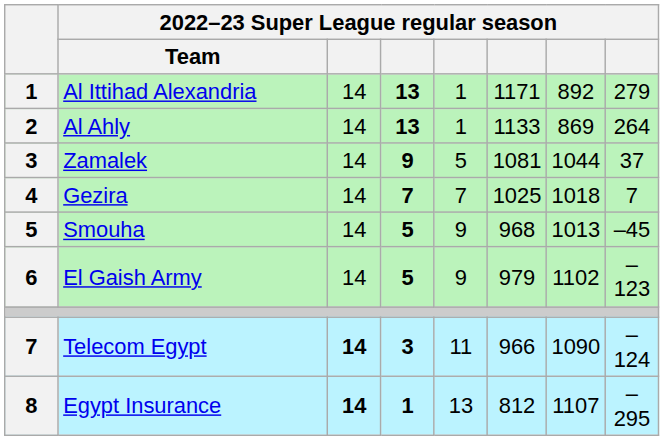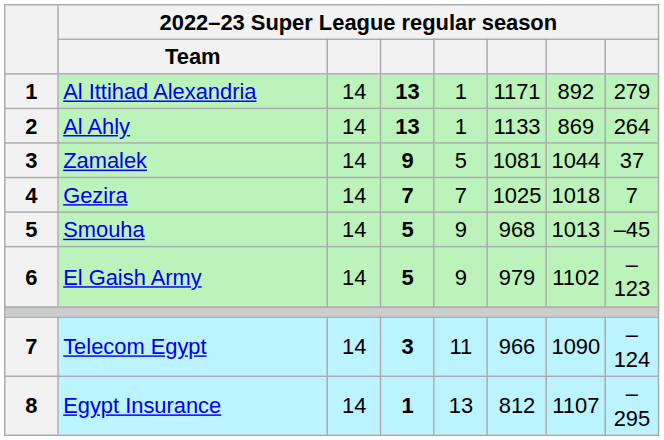Telecom Egypt | column 3: bold -> normal
Egypt Insurance | column 3: bold -> normal
